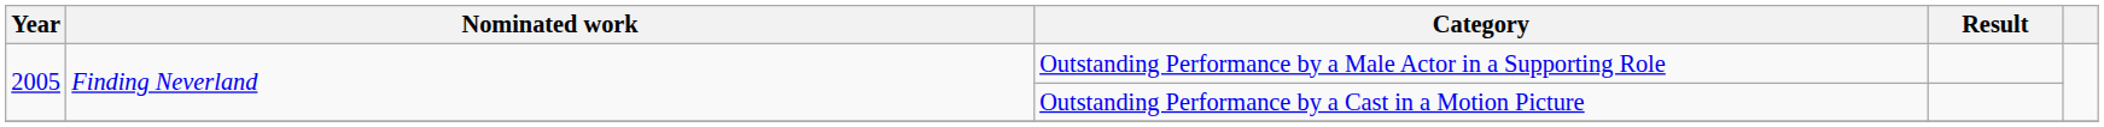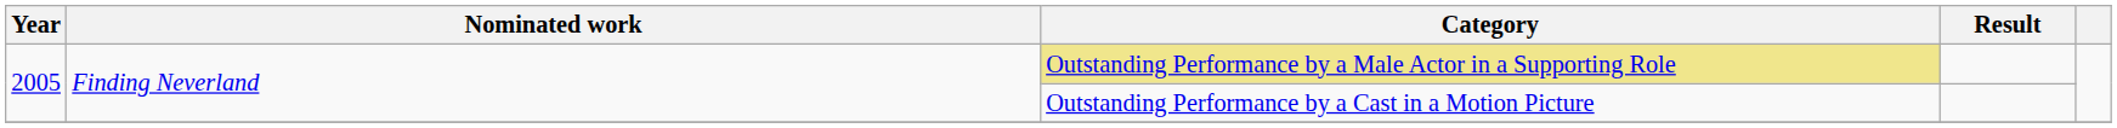Outstanding Performance by a Male Actor in a Supporting Role | Category: no background -> khaki background
